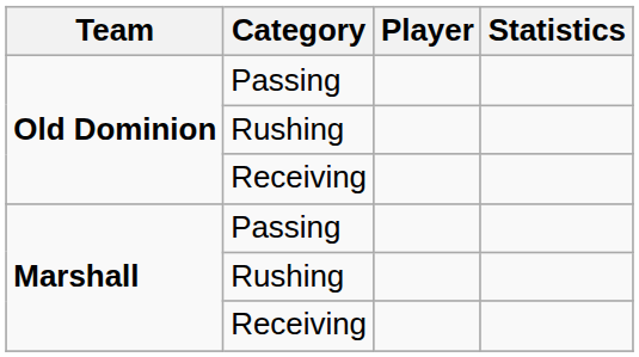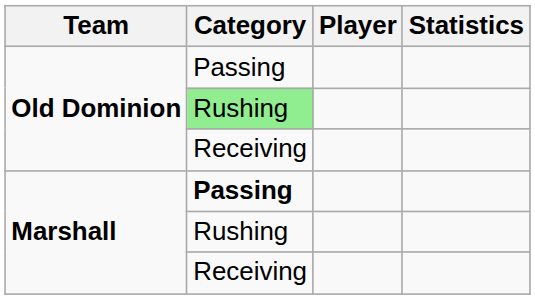Old Dominion / Rushing | Category: no background -> lightgreen background
Marshall / Passing | Category: normal -> bold
